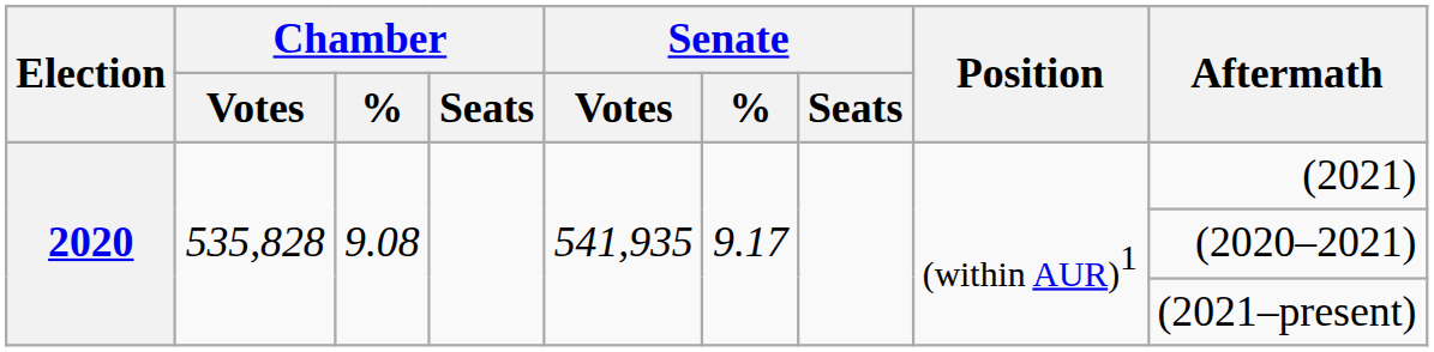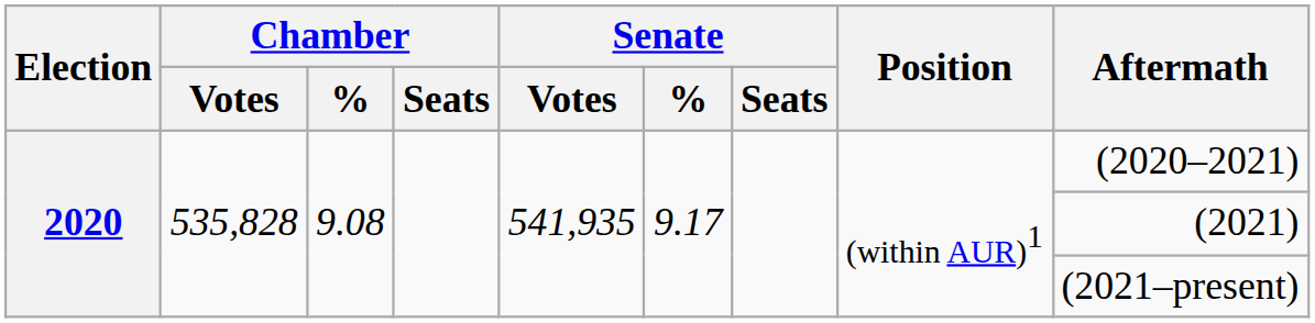row 3 | Aftermath: (2021) -> (2020–2021)
row 4 | Aftermath: (2020–2021) -> (2021)
